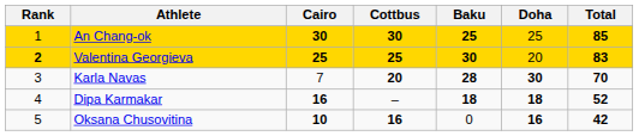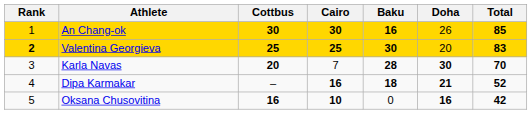columns swapped: Cairo <-> Cottbus
An Chang-ok | Baku: 25 -> 16
An Chang-ok | Doha: 25 -> 26
Dipa Karmakar | Doha: 18 -> 21
